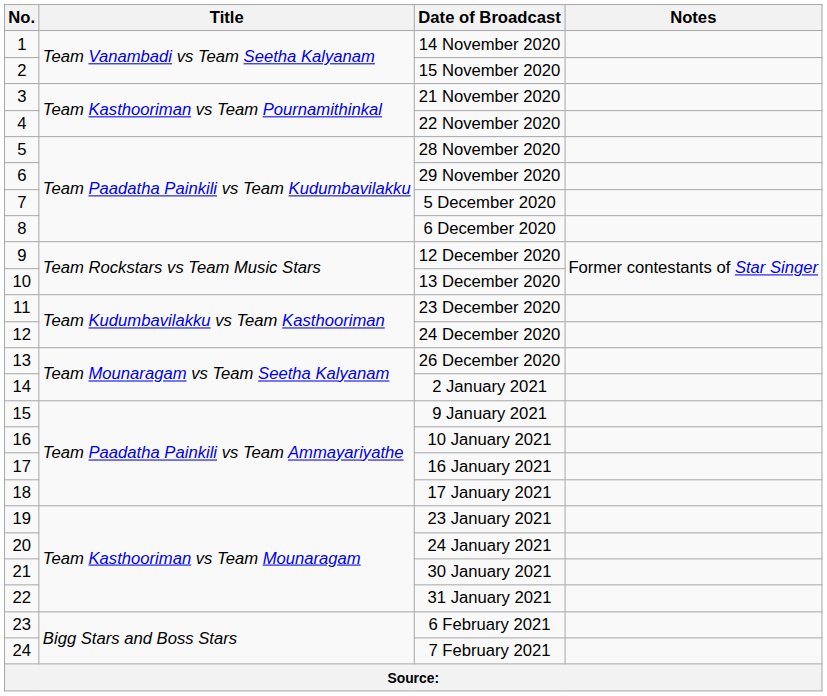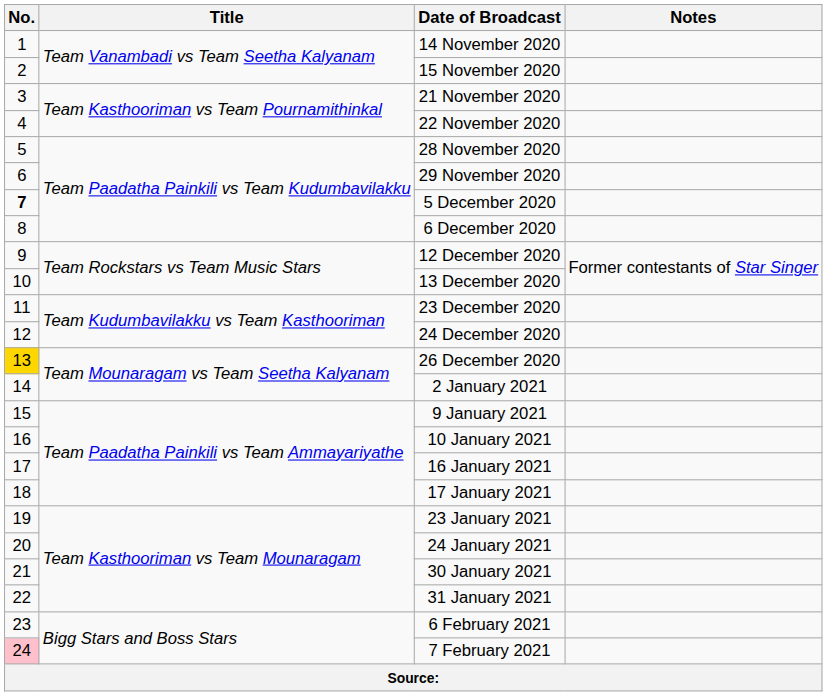5 December 2020 | No.: normal -> bold
26 December 2020 | No.: no background -> gold background
7 February 2021 | No.: no background -> pink background
